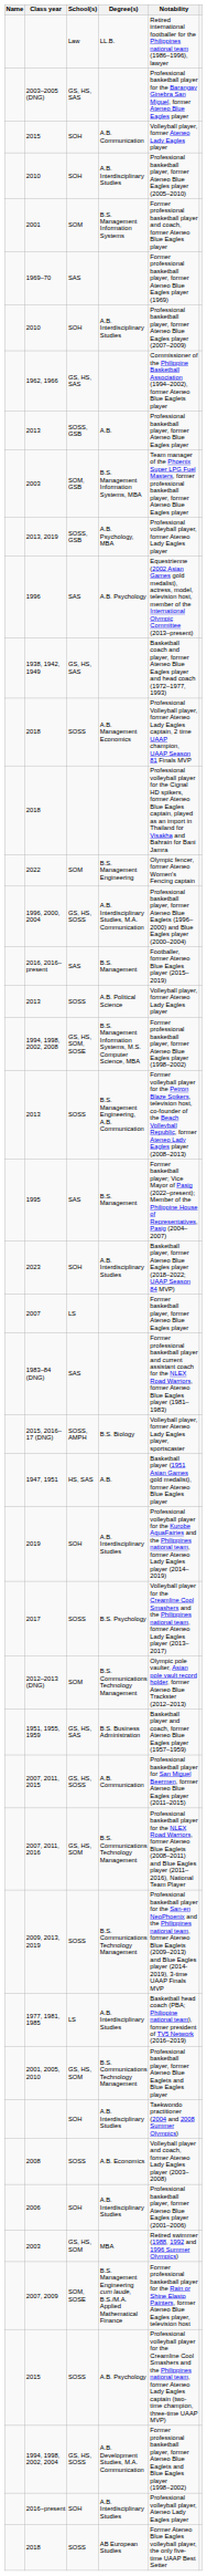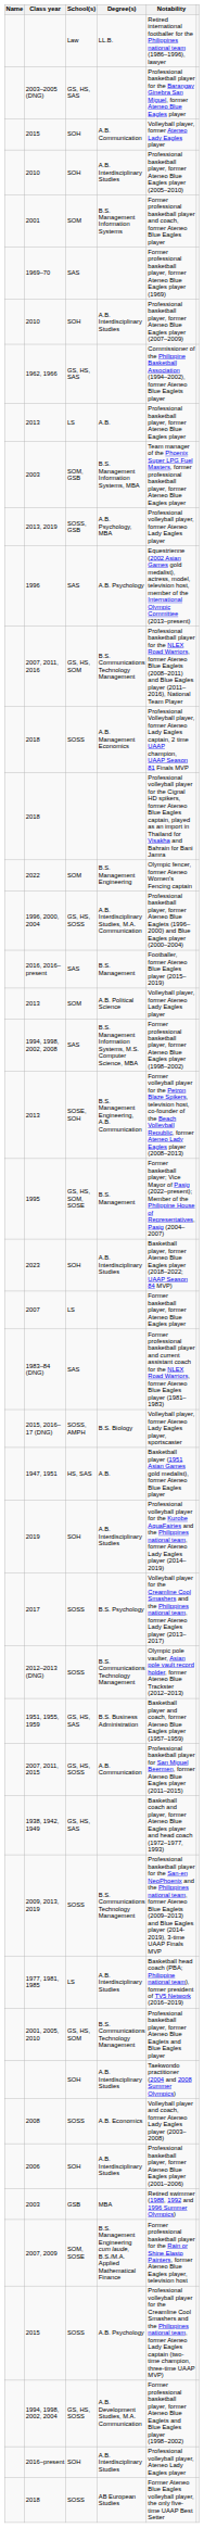2013 / A.B. | School(s): SOSS, GSB -> LS
rows swapped: 1938, 1942, 1949 <-> 2007, 2011, 2016
2013 / A.B. Political Science | School(s): SOSS -> SOM
1994, 1998, 2002, 2008 | School(s): GS, HS, SOM, SOSE -> SAS
2013 / B.S. Management Engineering, A.B. Communication | School(s): SOSS -> SOSE, SOH
1995 | School(s): SAS -> GS, HS, SOM, SOSE
2012–2013 (DNG) | School(s): SOM -> SOSS
2003 / MBA | School(s): GS, HS, SOM -> GSB
